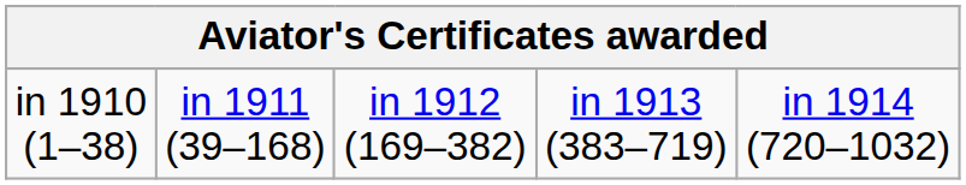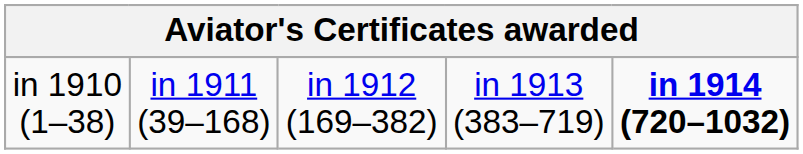in 1910 (1–38) | column 5: normal -> bold
